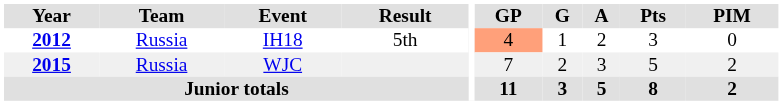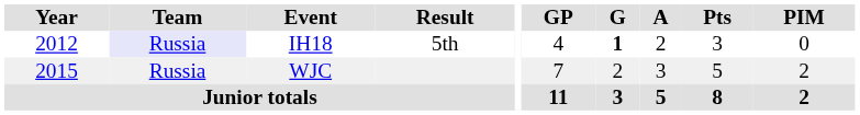IH18 | Year: bold -> normal
IH18 | Team: no background -> lavender background
IH18 | GP: lightsalmon background -> no background
IH18 | G: normal -> bold
WJC | Year: bold -> normal
